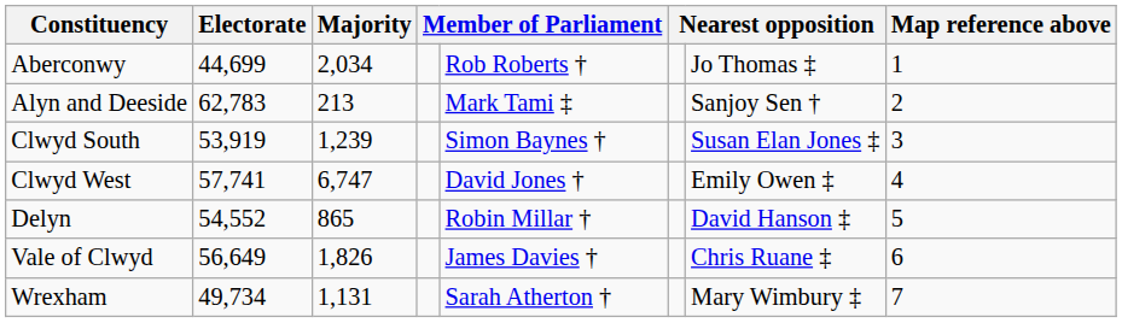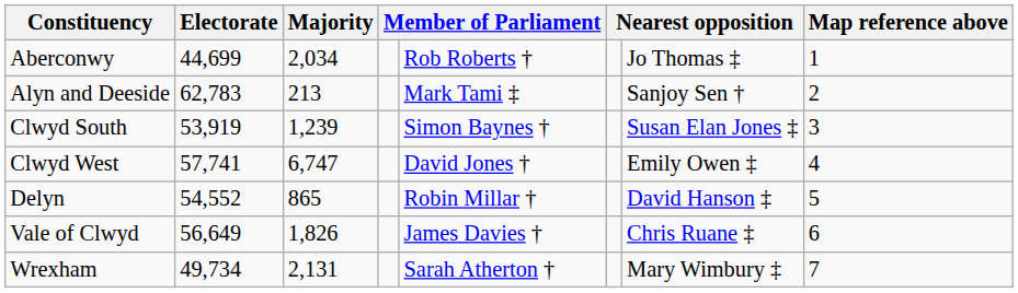Wrexham | Majority: 1,131 -> 2,131
